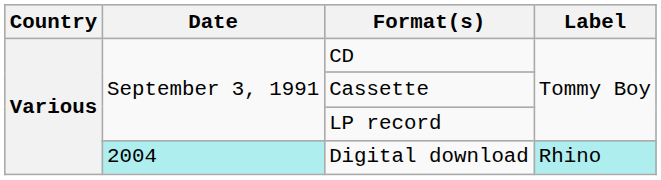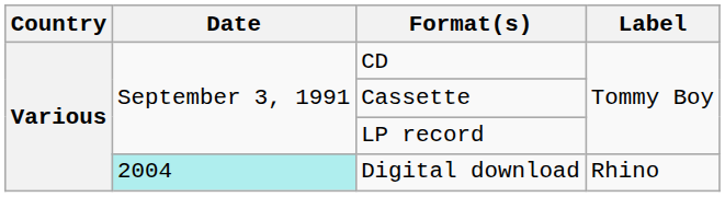Digital download | Label: paleturquoise background -> no background
